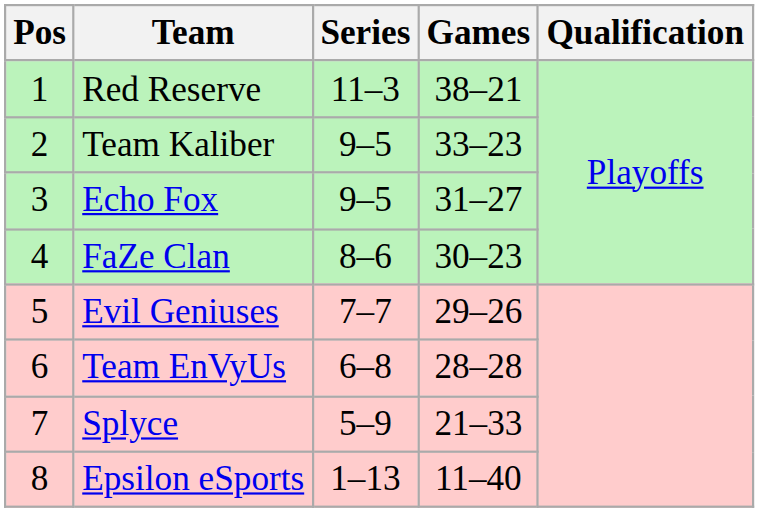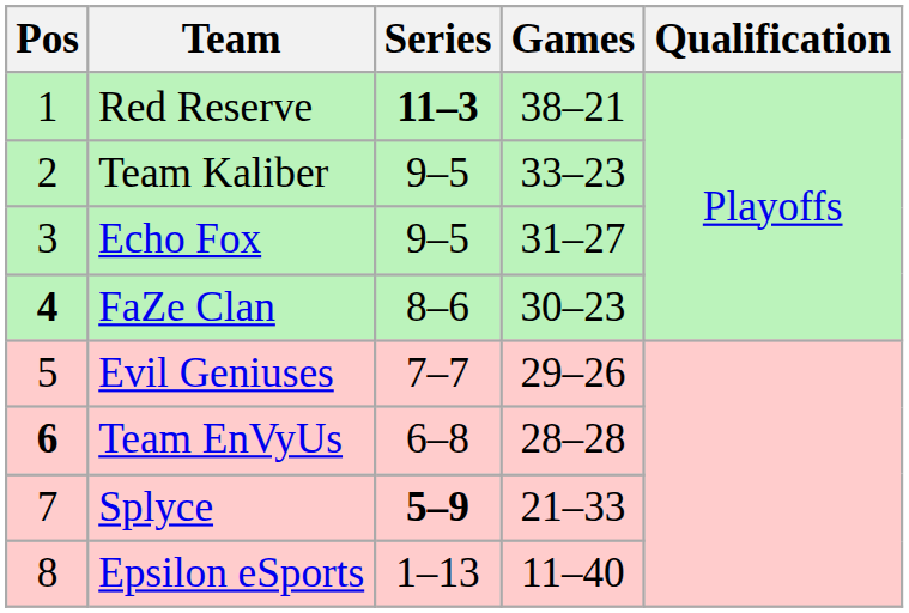Red Reserve | Series: normal -> bold
FaZe Clan | Pos: normal -> bold
Team EnVyUs | Pos: normal -> bold
Splyce | Series: normal -> bold
